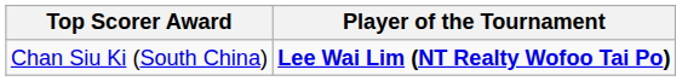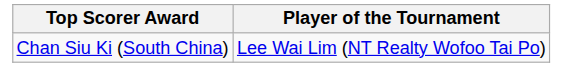Chan Siu Ki (South China) | Player of the Tournament: bold -> normal
